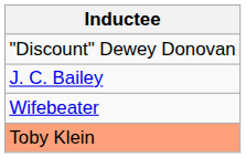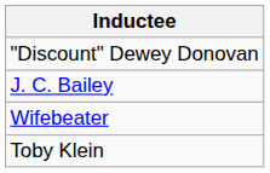row 5 | column 1: lightsalmon background -> no background
